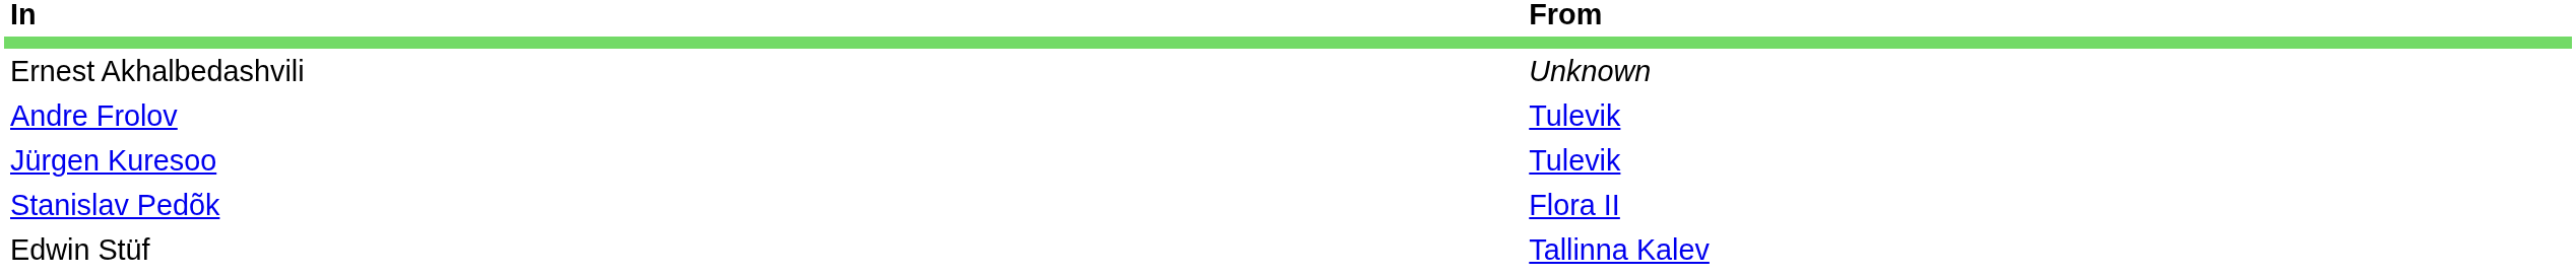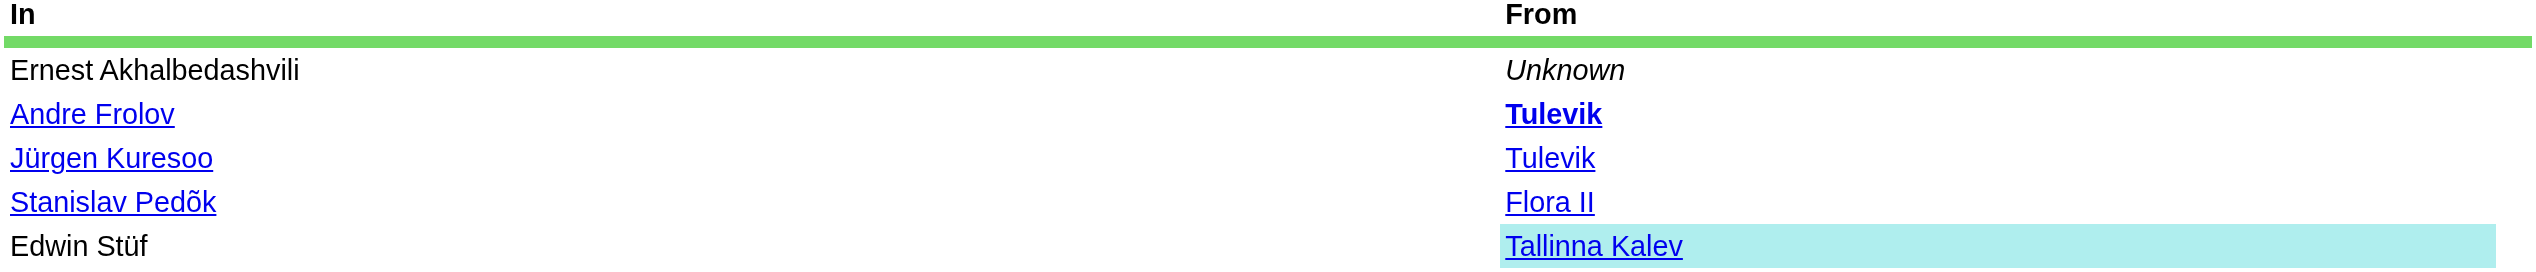Andre Frolov | From: normal -> bold
Edwin Stüf | From: no background -> paleturquoise background
